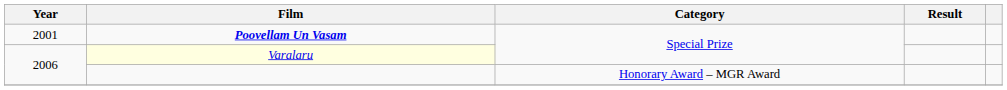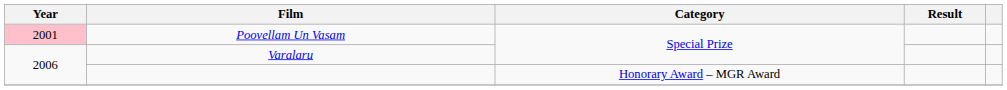Poovellam Un Vasam | Year: no background -> pink background
Poovellam Un Vasam | Film: bold -> normal
Varalaru | Film: lightyellow background -> no background
